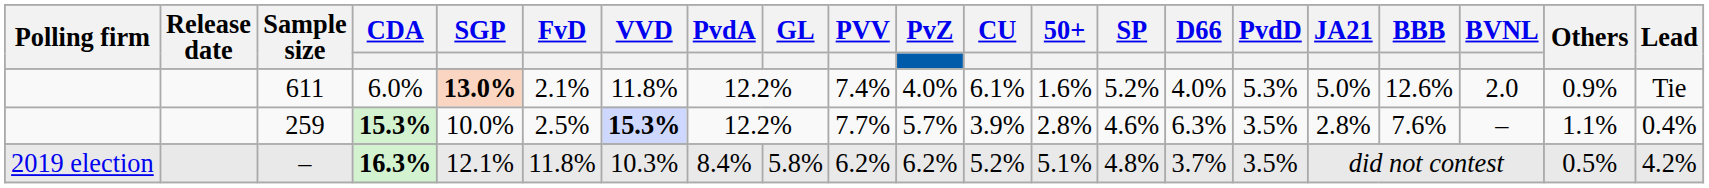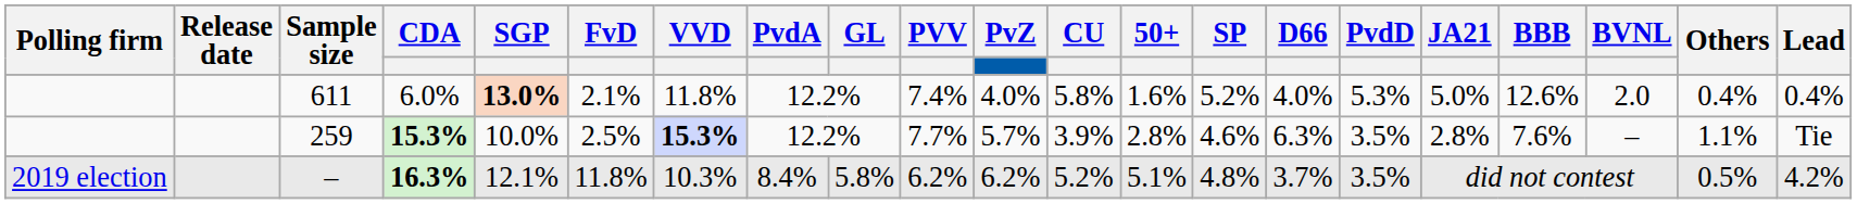611 | CU: 6.1% -> 5.8%
611 | Others: 0.9% -> 0.4%
611 | Lead: Tie -> 0.4%
259 | Lead: 0.4% -> Tie
